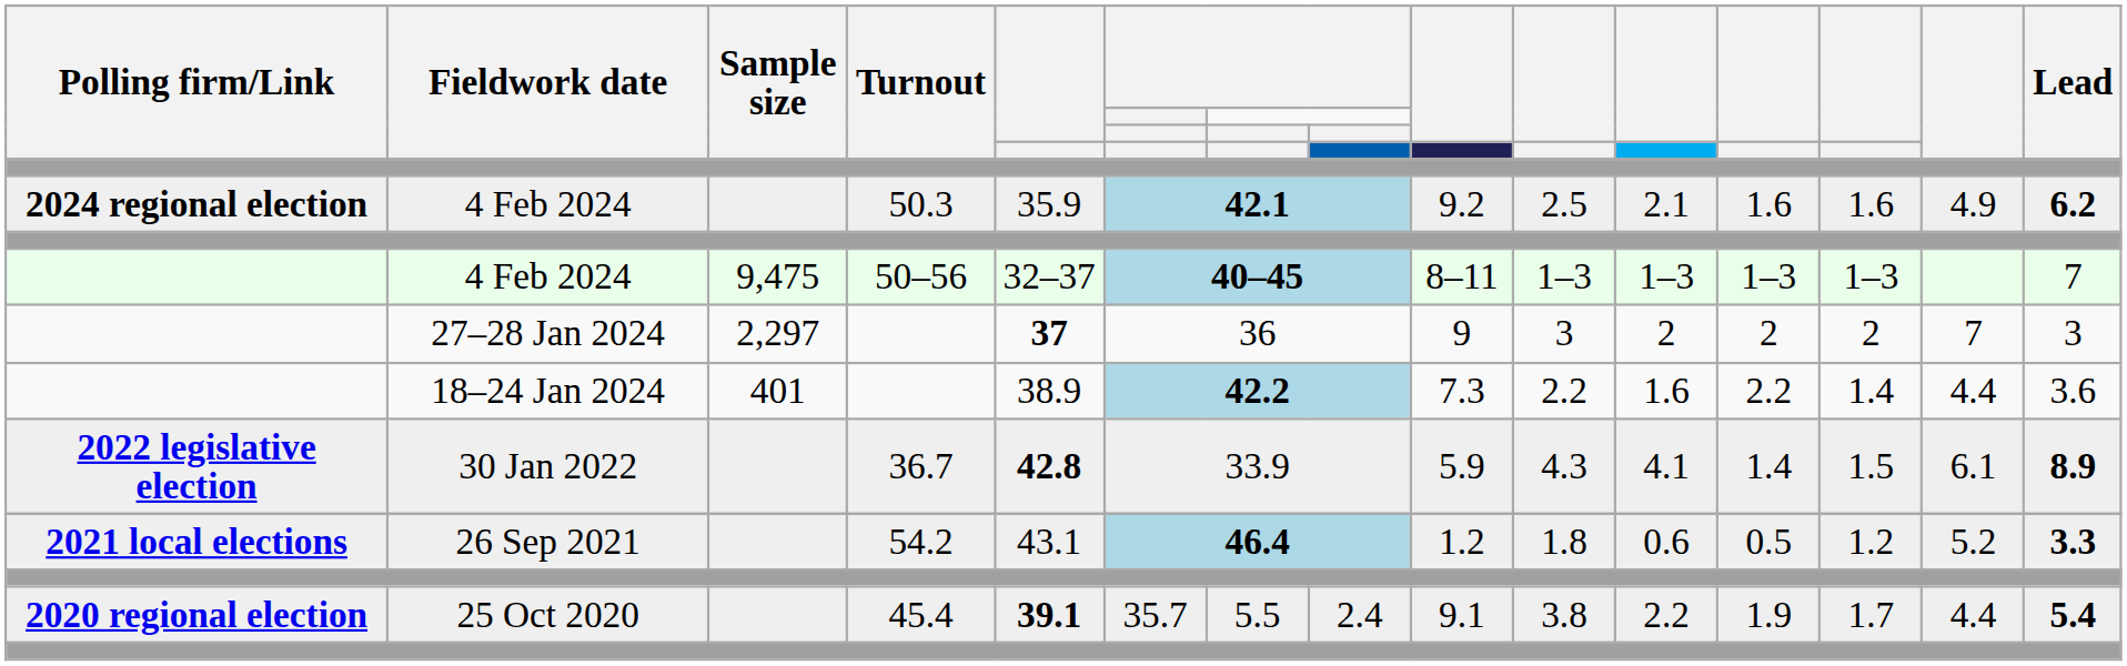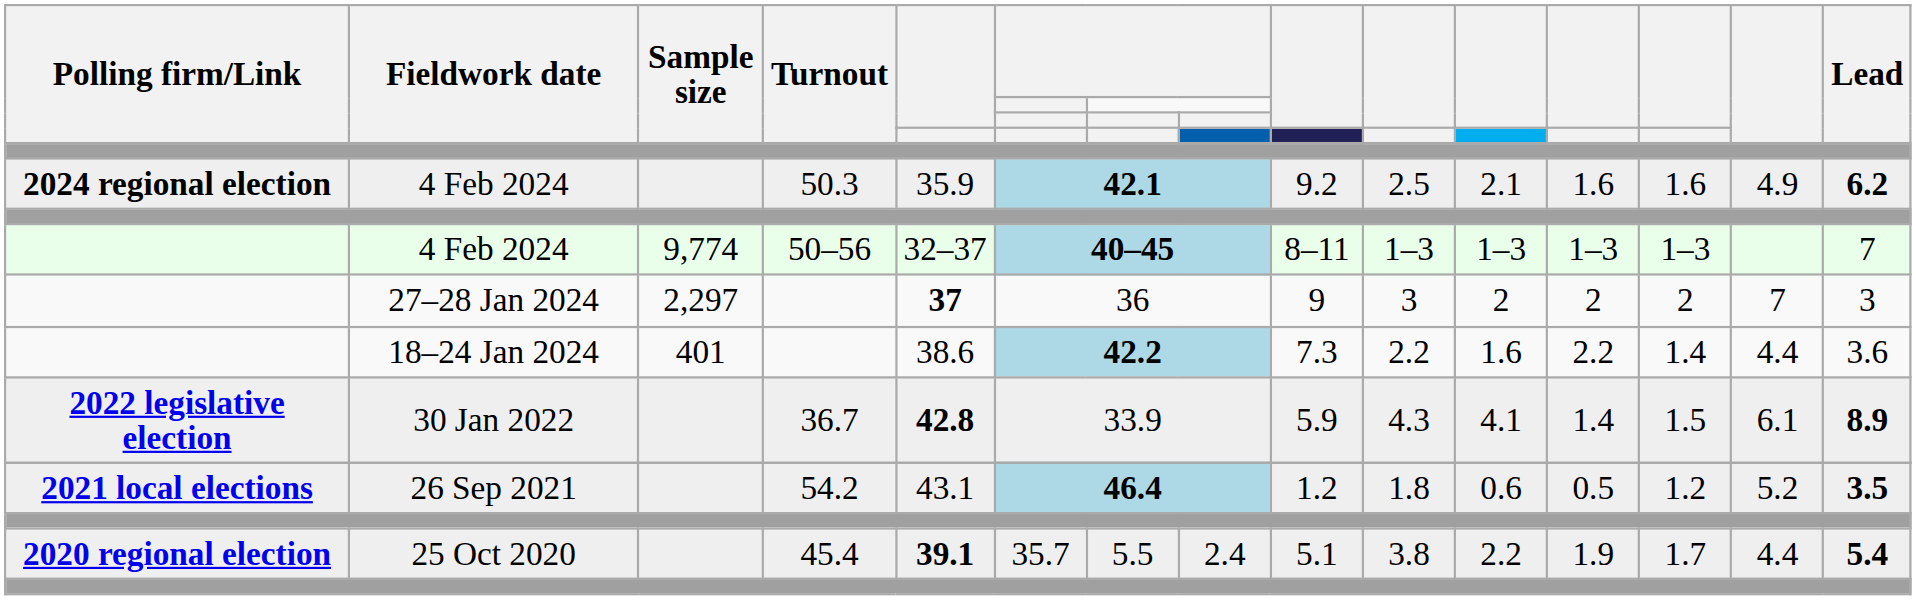4 Feb 2024 / 50–56 | Sample size: 9,475 -> 9,774
18–24 Jan 2024 | column 5: 38.9 -> 38.6
26 Sep 2021 | Lead: 3.3 -> 3.5
25 Oct 2020 | column 9: 9.1 -> 5.1
